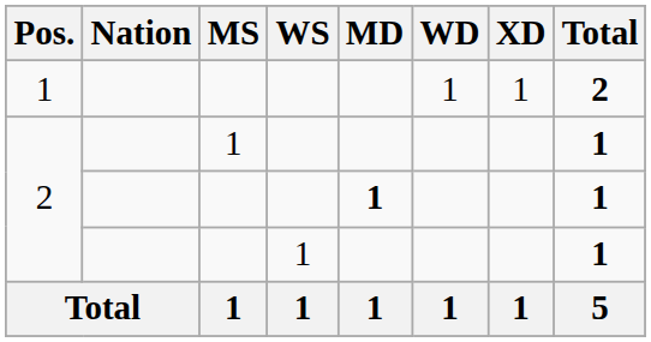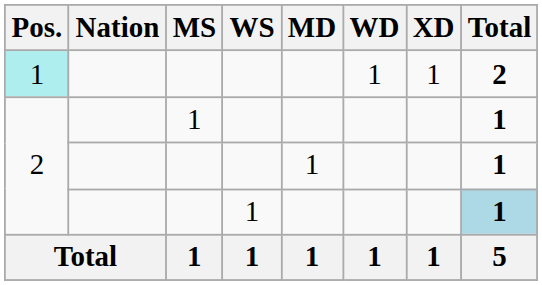row 2 | Pos.: no background -> paleturquoise background
row 4 | MD: bold -> normal
row 5 | Total: no background -> lightblue background
